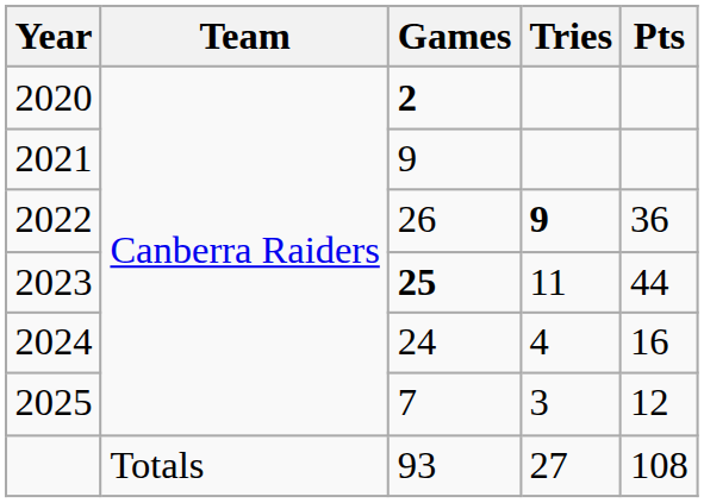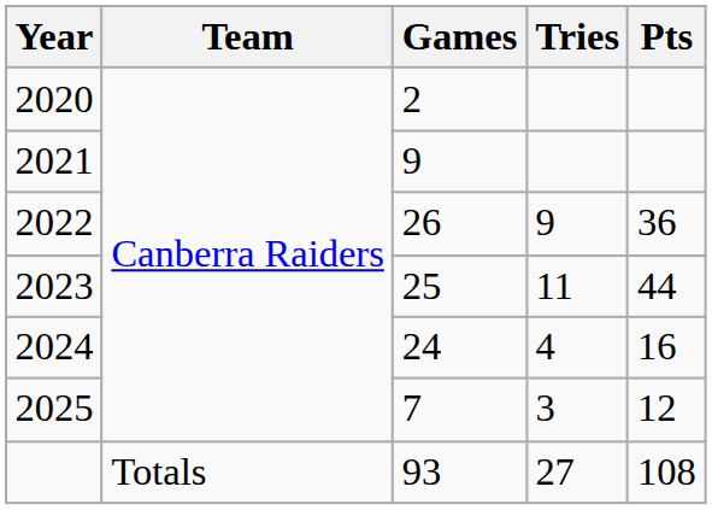2020 | Games: bold -> normal
2022 | Tries: bold -> normal
2023 | Games: bold -> normal
